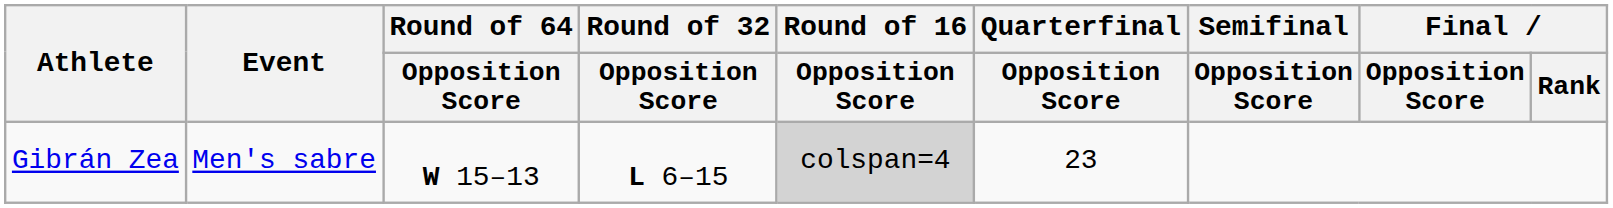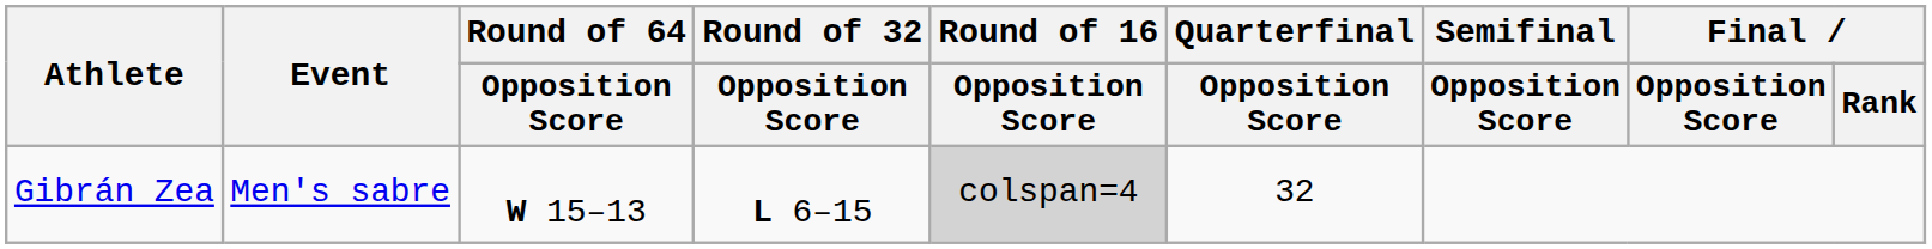Gibrán Zea | Quarterfinal / Opposition Score: 23 -> 32
